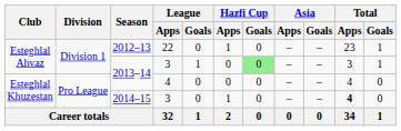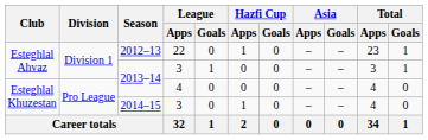2013–14 / 3 | Hazfi Cup / Goals: lightgreen background -> no background
2014–15 | Total / Apps: bold -> normal
